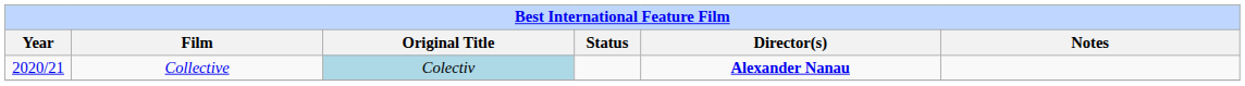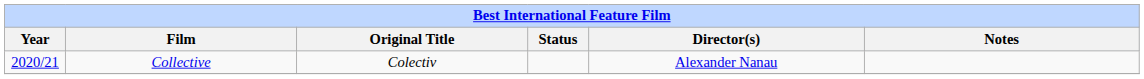Collective | Original Title: lightblue background -> no background
Collective | Director(s): bold -> normal
